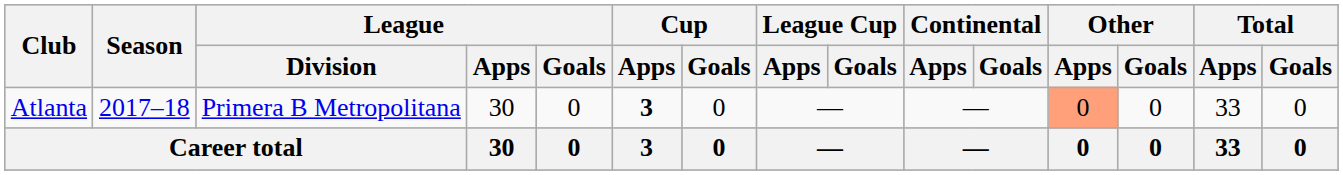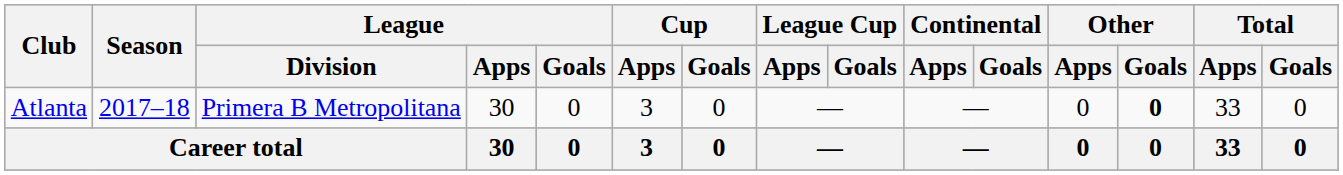Atlanta | Cup / Apps: bold -> normal
Atlanta | Other / Apps: lightsalmon background -> no background
Atlanta | Other / Goals: normal -> bold
